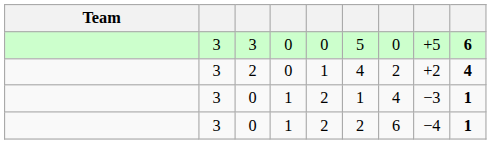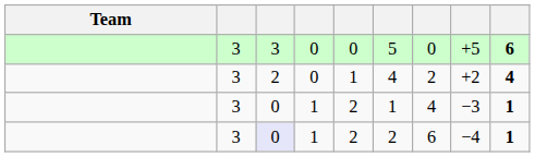row 5 | column 3: no background -> lavender background
